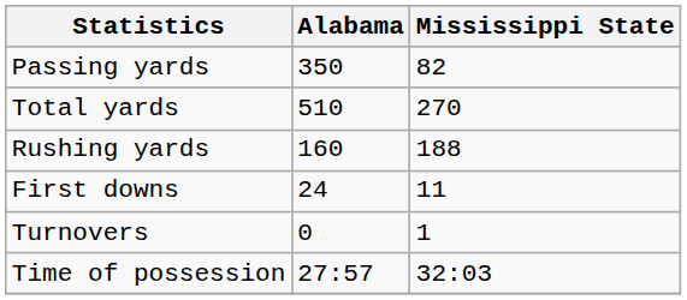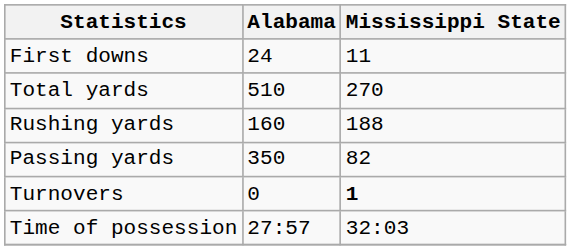rows swapped: First downs <-> Passing yards
Turnovers | Mississippi State: normal -> bold
